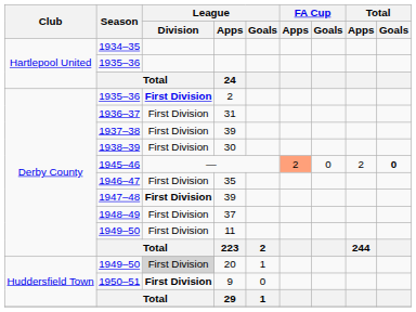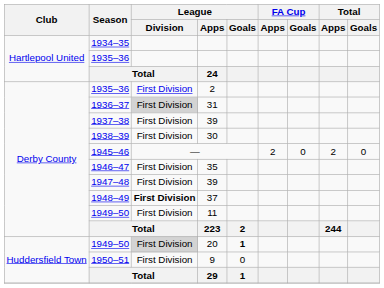1935–36 / 2 | League / Division: bold -> normal
1936–37 | League / Division: no background -> lightgrey background
1945–46 | FA Cup / Apps: lightsalmon background -> no background
1945–46 | Total / Goals: bold -> normal
1947–48 | League / Division: bold -> normal
1948–49 | League / Division: normal -> bold
1949–50 / 20 | League / Goals: normal -> bold
1950–51 | League / Division: bold -> normal
